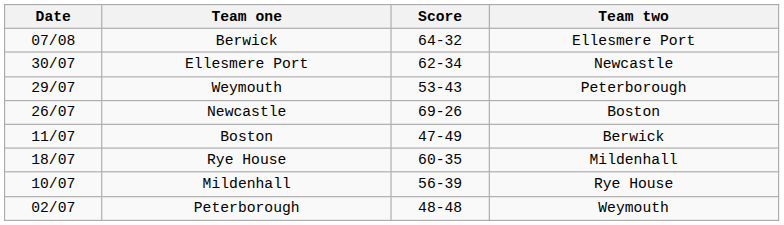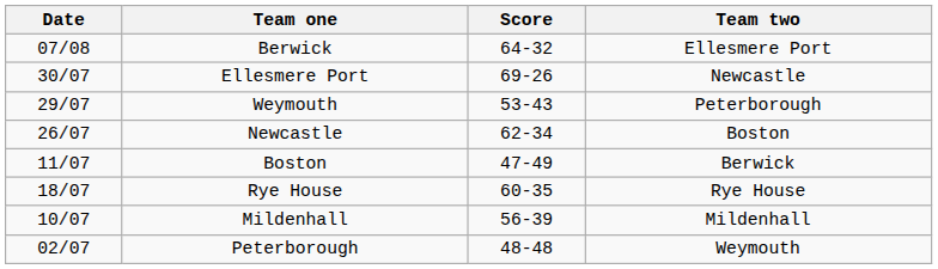row 3 | Score: 62-34 -> 69-26
row 5 | Score: 69-26 -> 62-34
row 7 | Team two: Mildenhall -> Rye House
row 8 | Team two: Rye House -> Mildenhall
